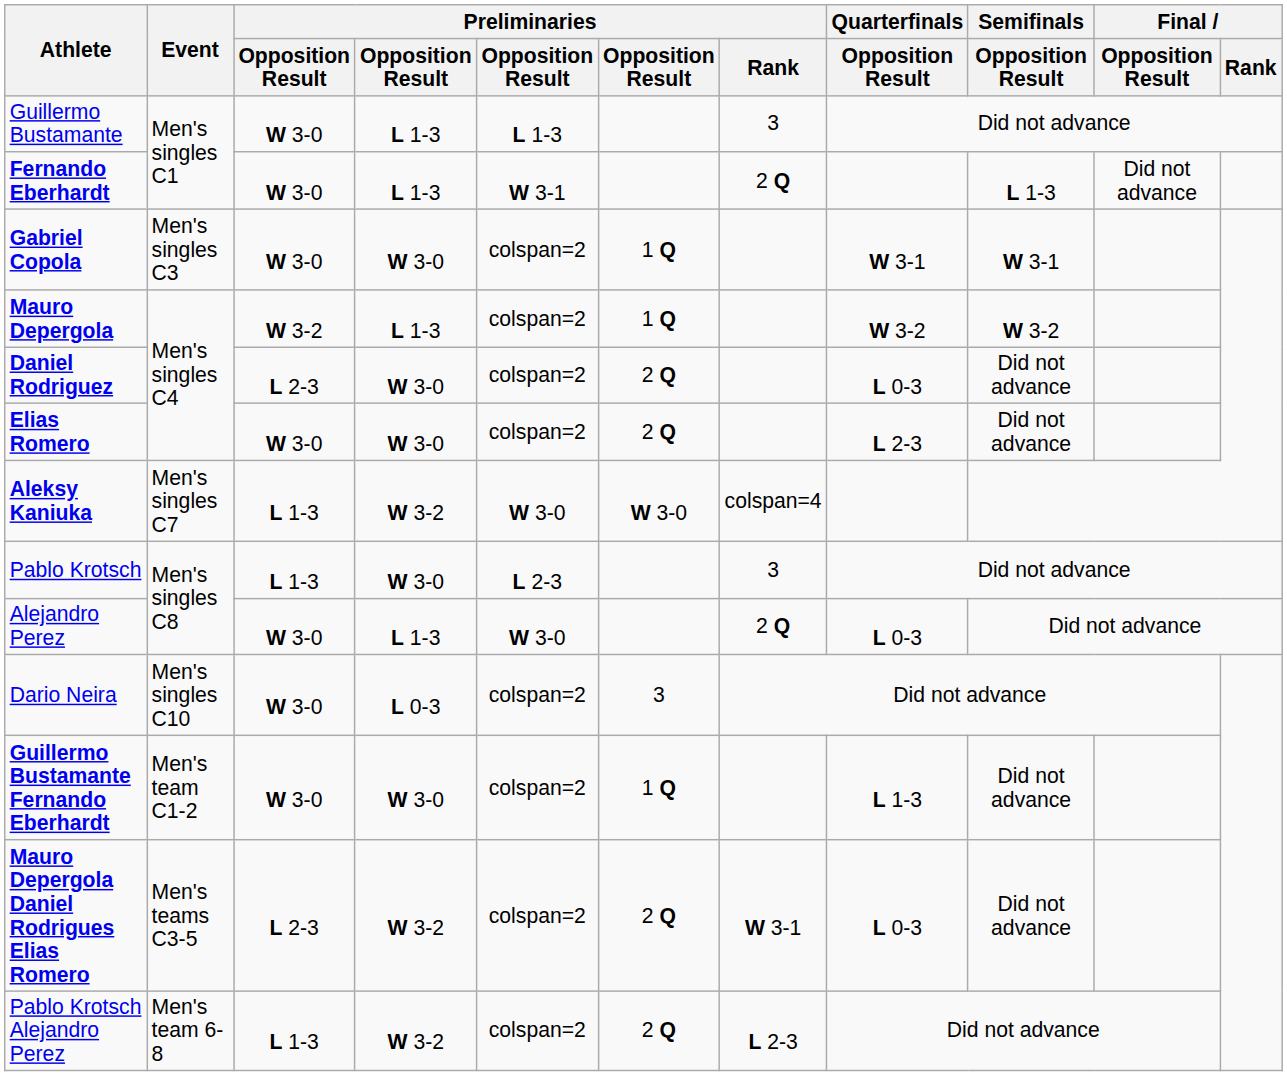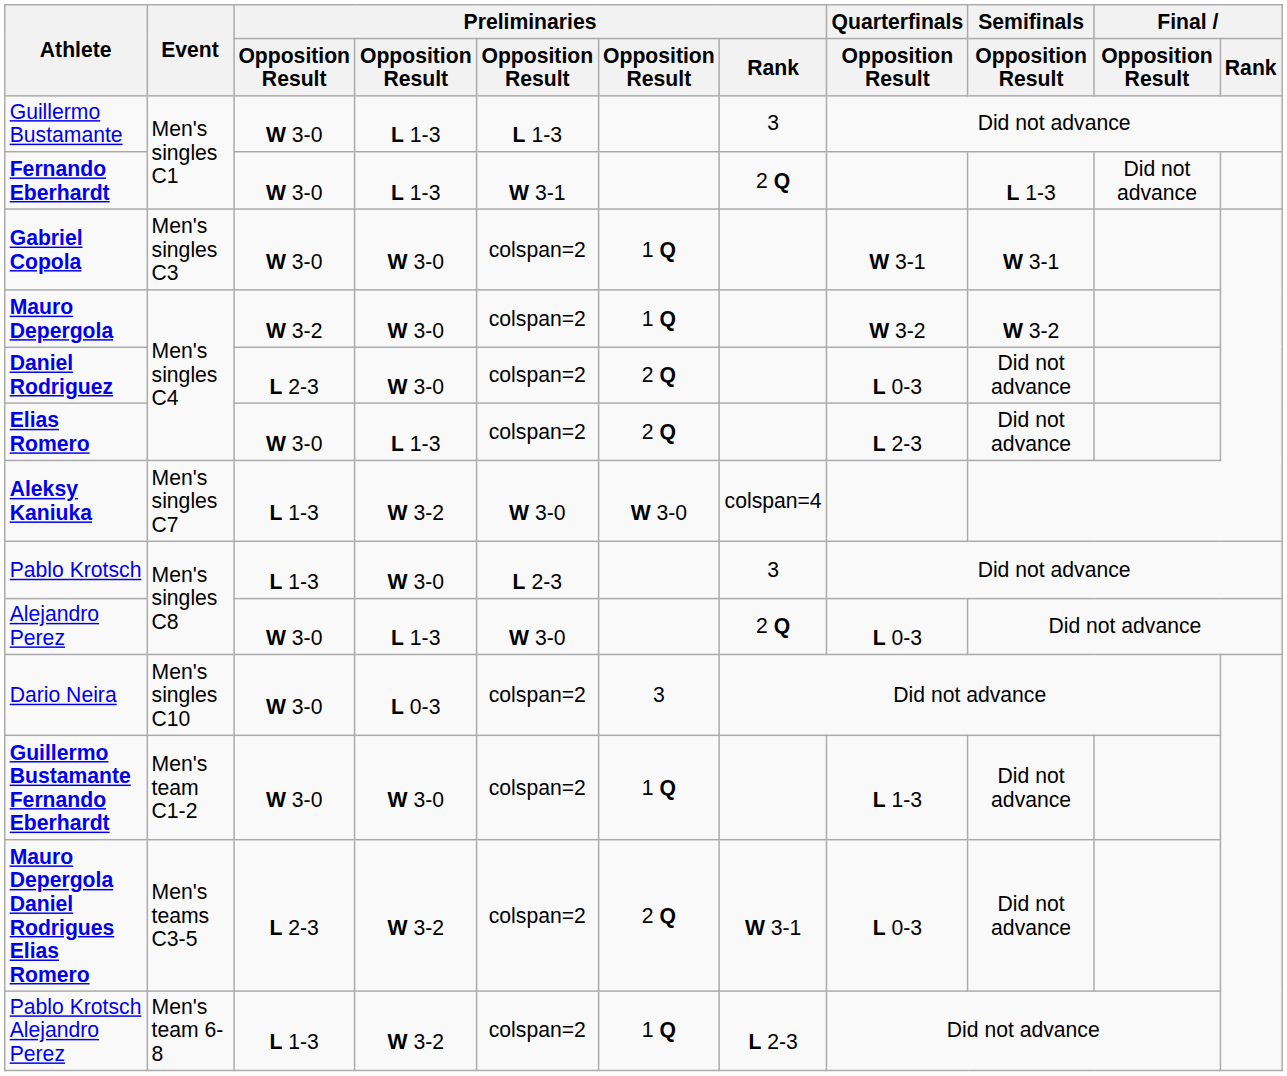Mauro Depergola | column 4: L 1-3 -> W 3-0
Elias Romero | column 4: W 3-0 -> L 1-3
Pablo Krotsch Alejandro Perez | column 6: 2 Q -> 1 Q
